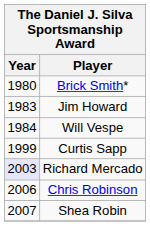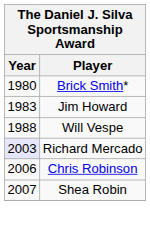Will Vespe | Year: 1984 -> 1988
- row: 1999 | Curtis Sapp
